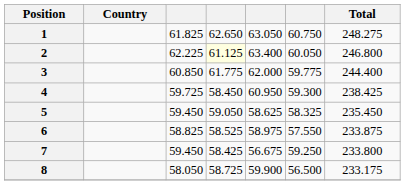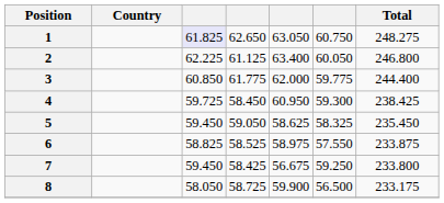1 | column 3: no background -> lavender background
2 | column 4: lightyellow background -> no background
